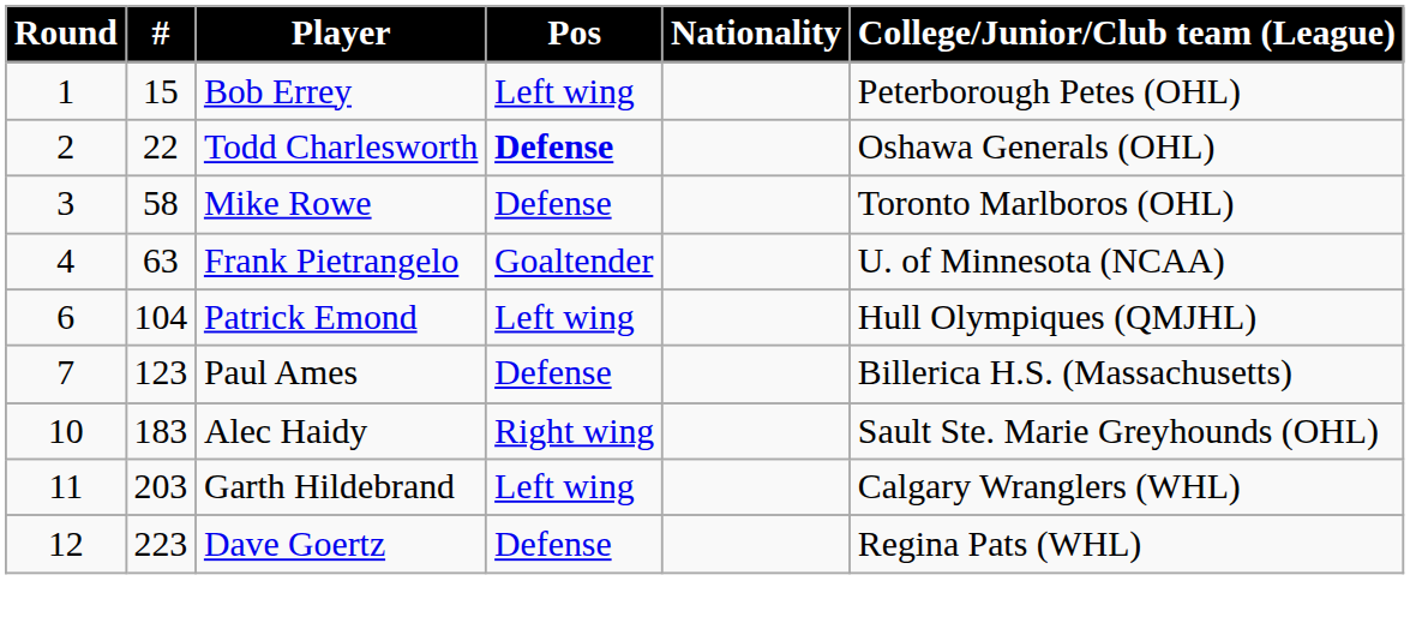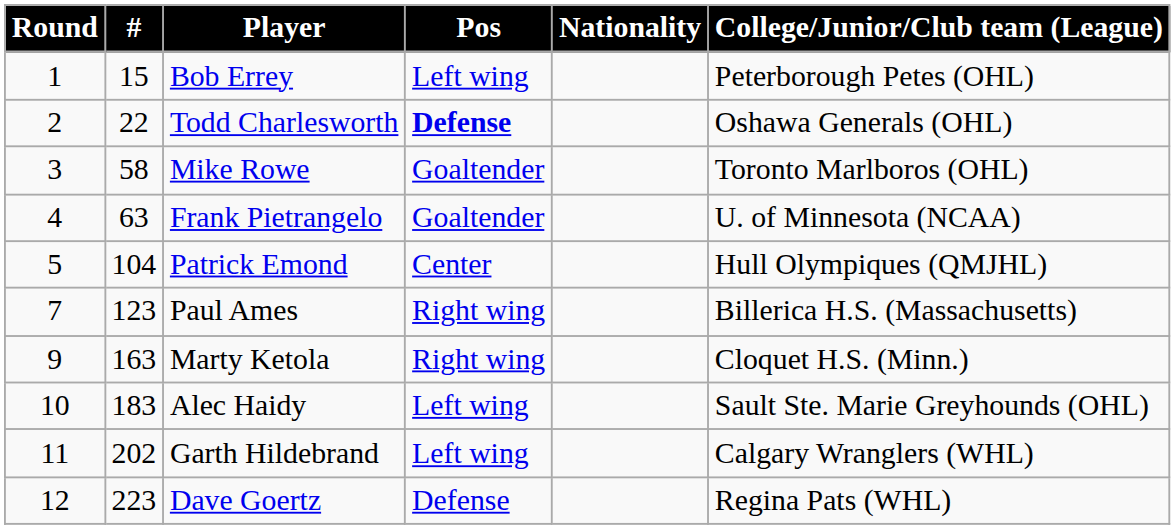Mike Rowe | Pos: Defense -> Goaltender
Patrick Emond | Round: 6 -> 5
Patrick Emond | Pos: Left wing -> Center
Paul Ames | Pos: Defense -> Right wing
+ row: 9 | 163 | Marty Ketola | Right wing | Cloquet H.S. (Minn.)
Alec Haidy | Pos: Right wing -> Left wing
Garth Hildebrand | #: 203 -> 202
